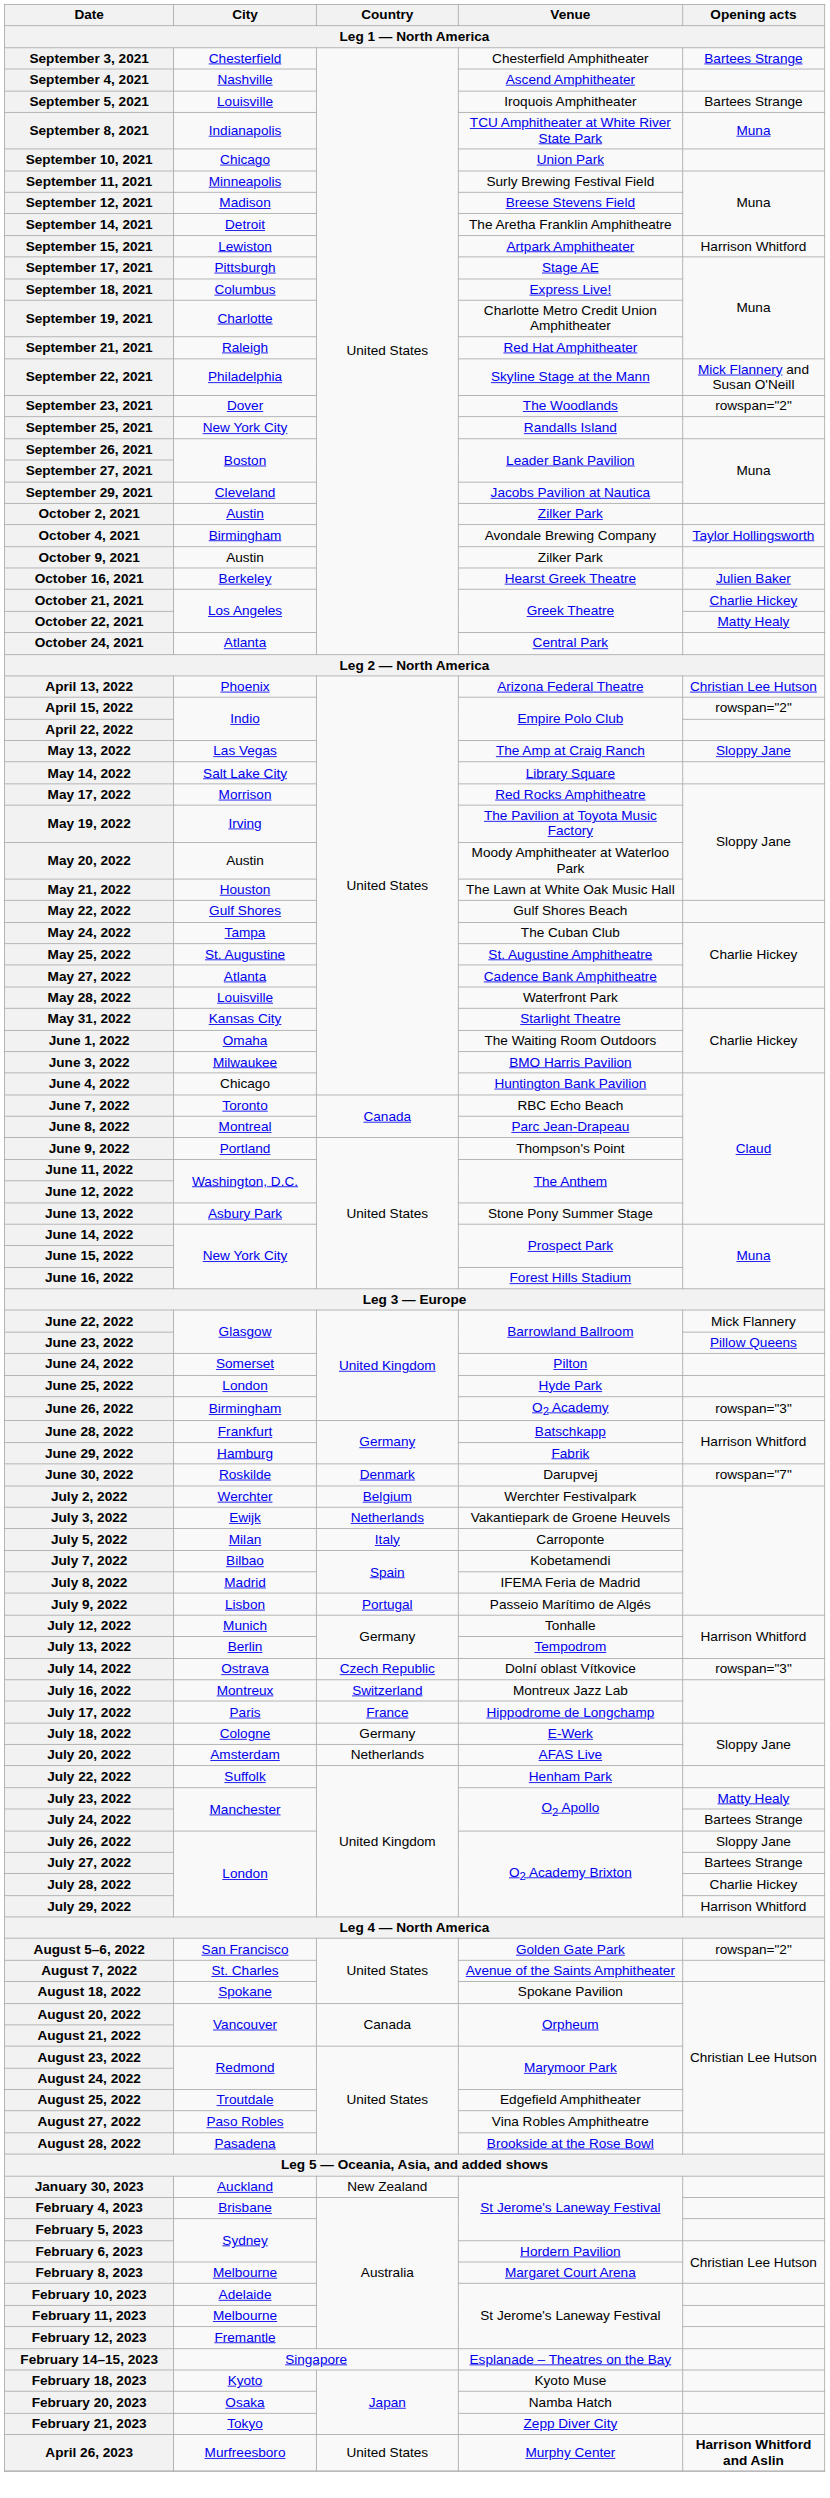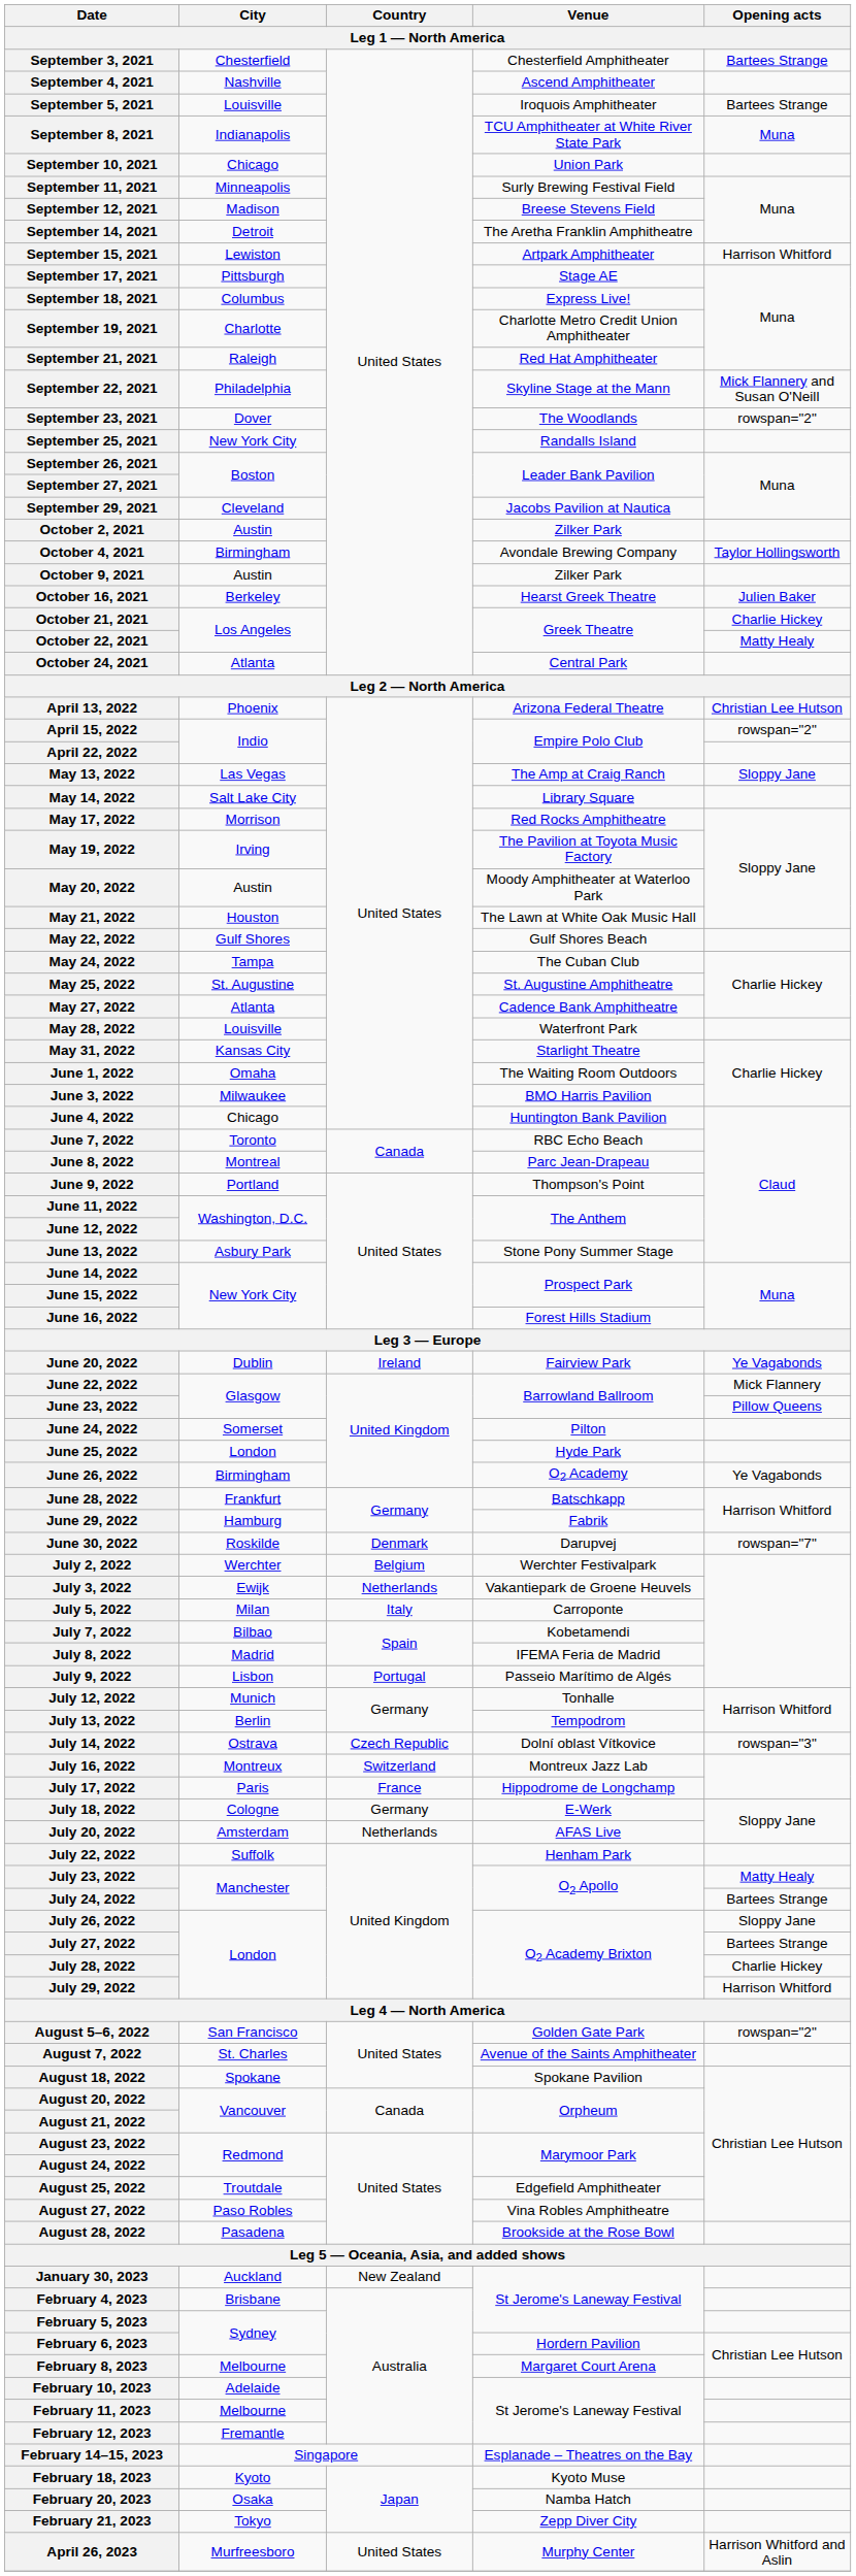+ row: June 20, 2022 | Dublin | Ireland | Fairview Park | Ye Vagabonds
June 26, 2022 | Opening acts: rowspan="3" -> Ye Vagabonds
April 26, 2023 | Opening acts: bold -> normal
